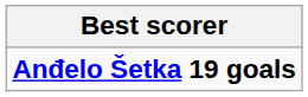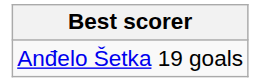row 2 | column 1: bold -> normal
